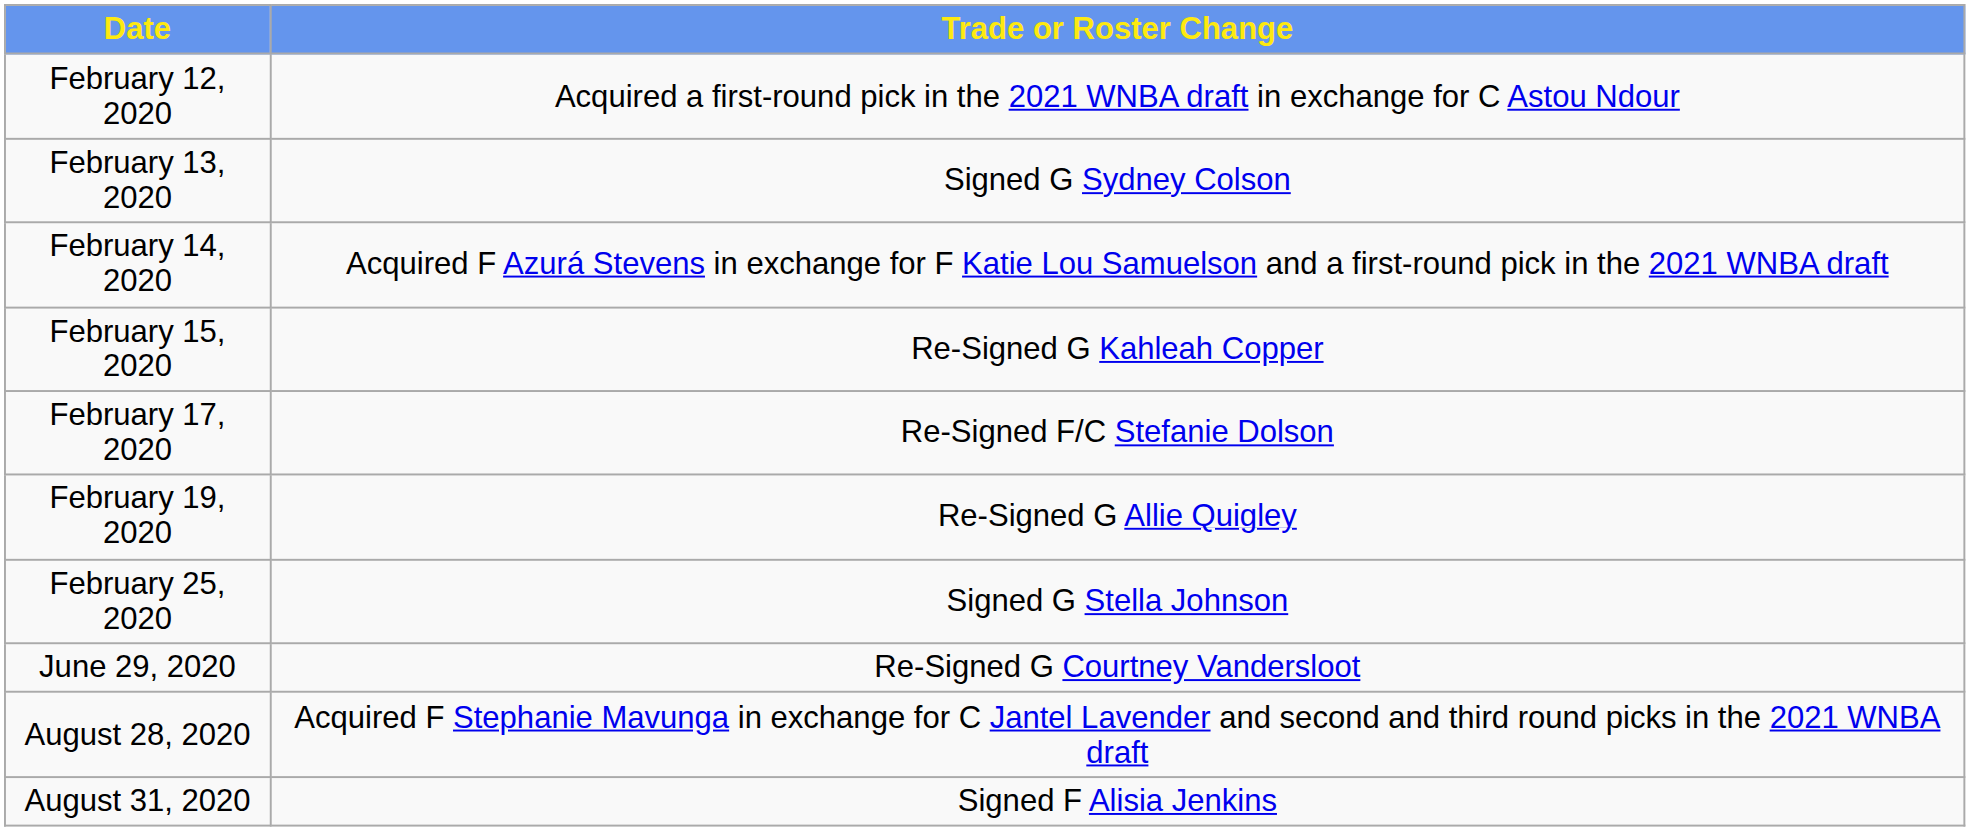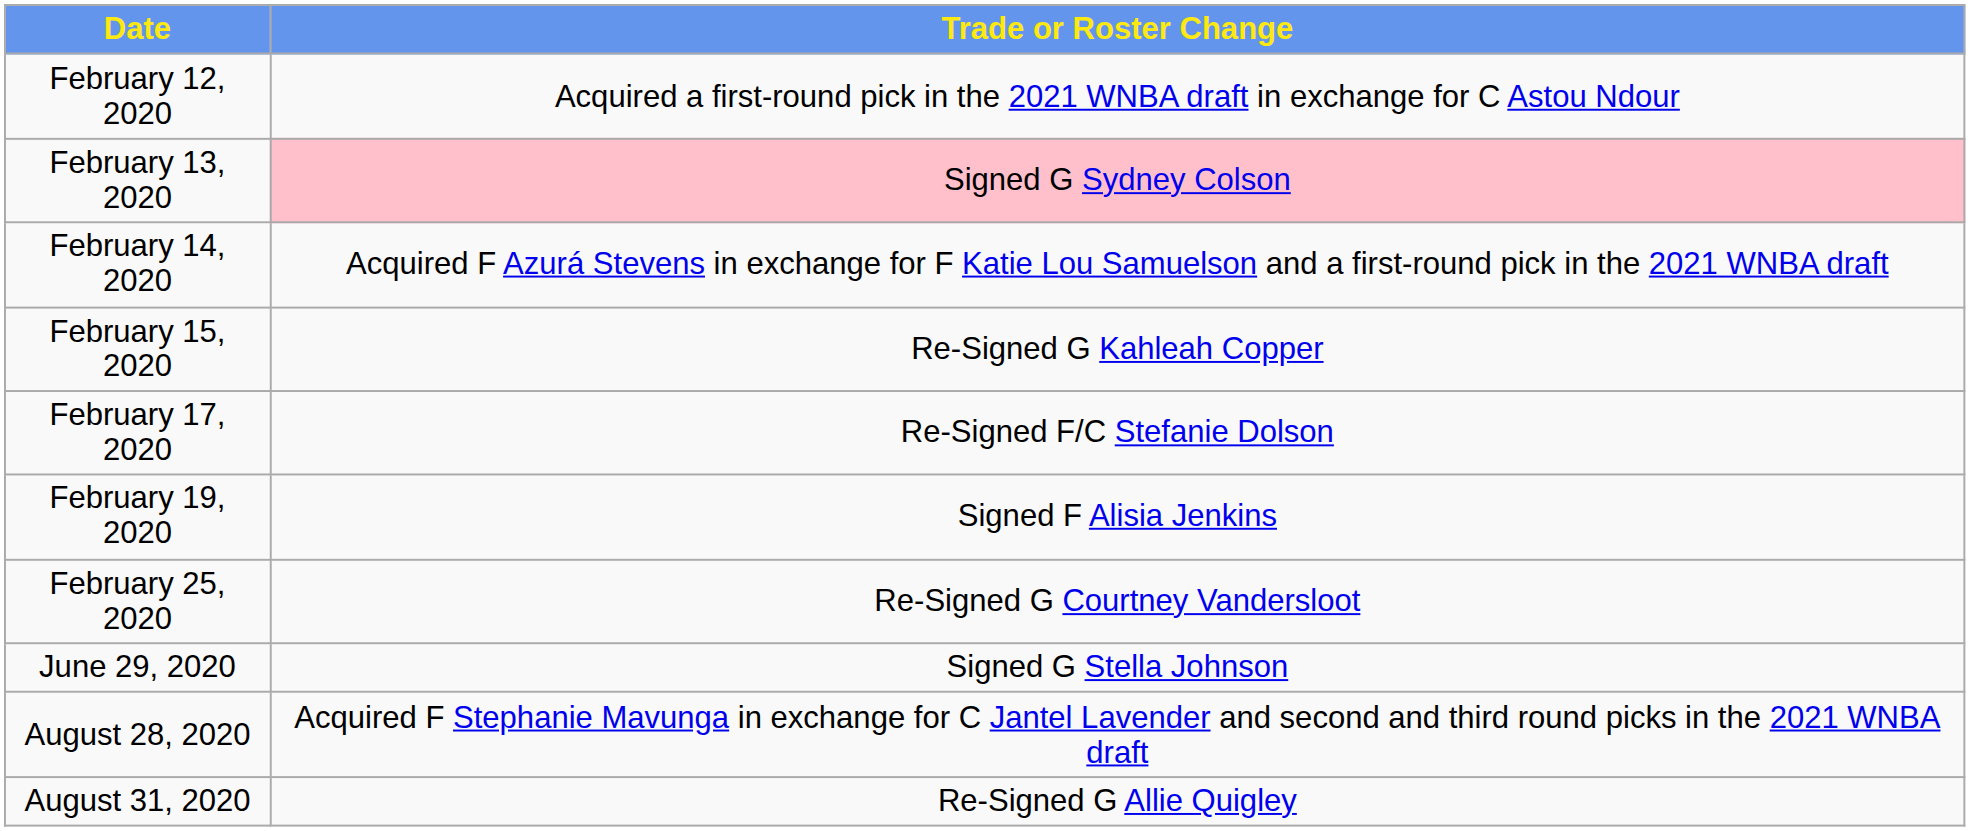February 13, 2020 | column 2: no background -> pink background
February 19, 2020 | column 2: Re-Signed G Allie Quigley -> Signed F Alisia Jenkins
February 25, 2020 | column 2: Signed G Stella Johnson -> Re-Signed G Courtney Vandersloot
June 29, 2020 | column 2: Re-Signed G Courtney Vandersloot -> Signed G Stella Johnson
August 31, 2020 | column 2: Signed F Alisia Jenkins -> Re-Signed G Allie Quigley
